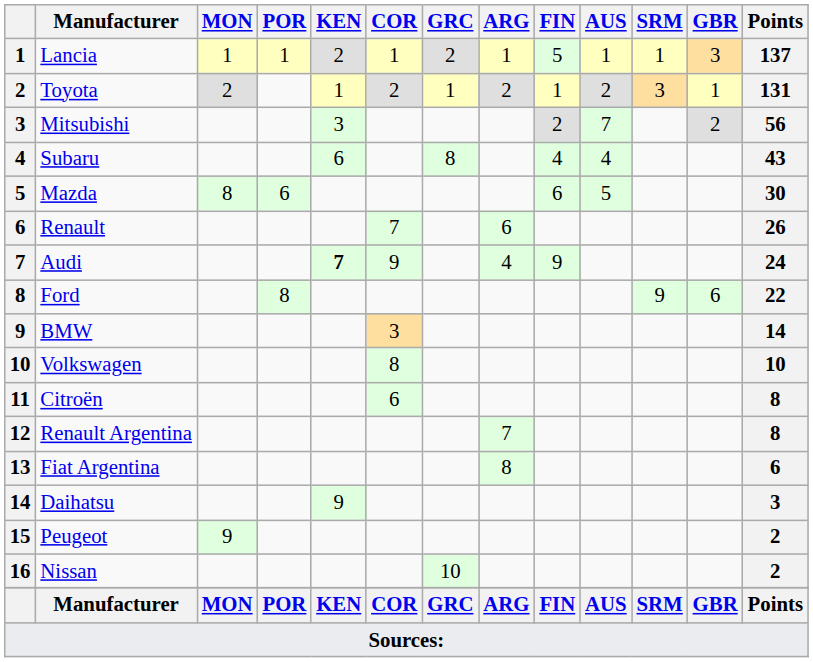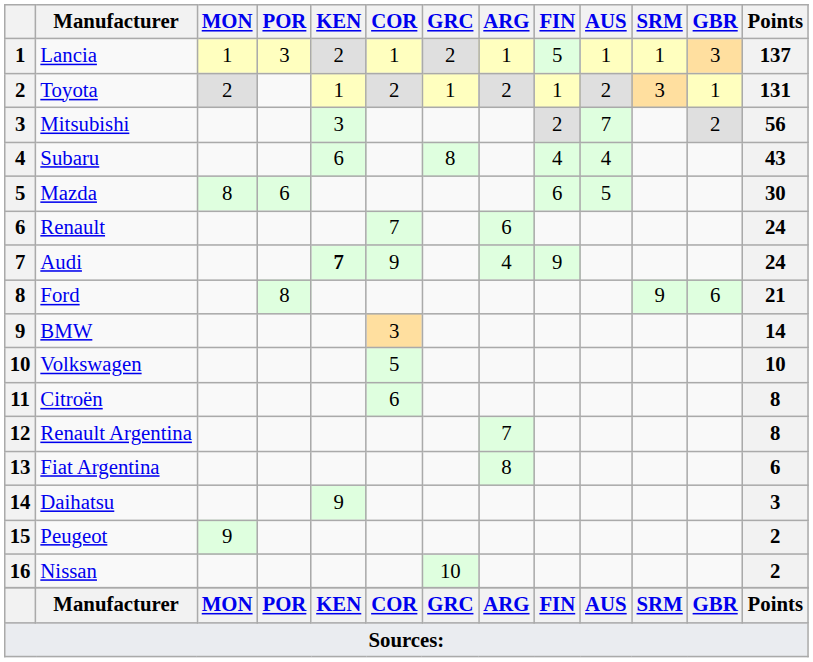Lancia | POR: 1 -> 3
Renault | Points: 26 -> 24
Ford | Points: 22 -> 21
Volkswagen | COR: 8 -> 5
